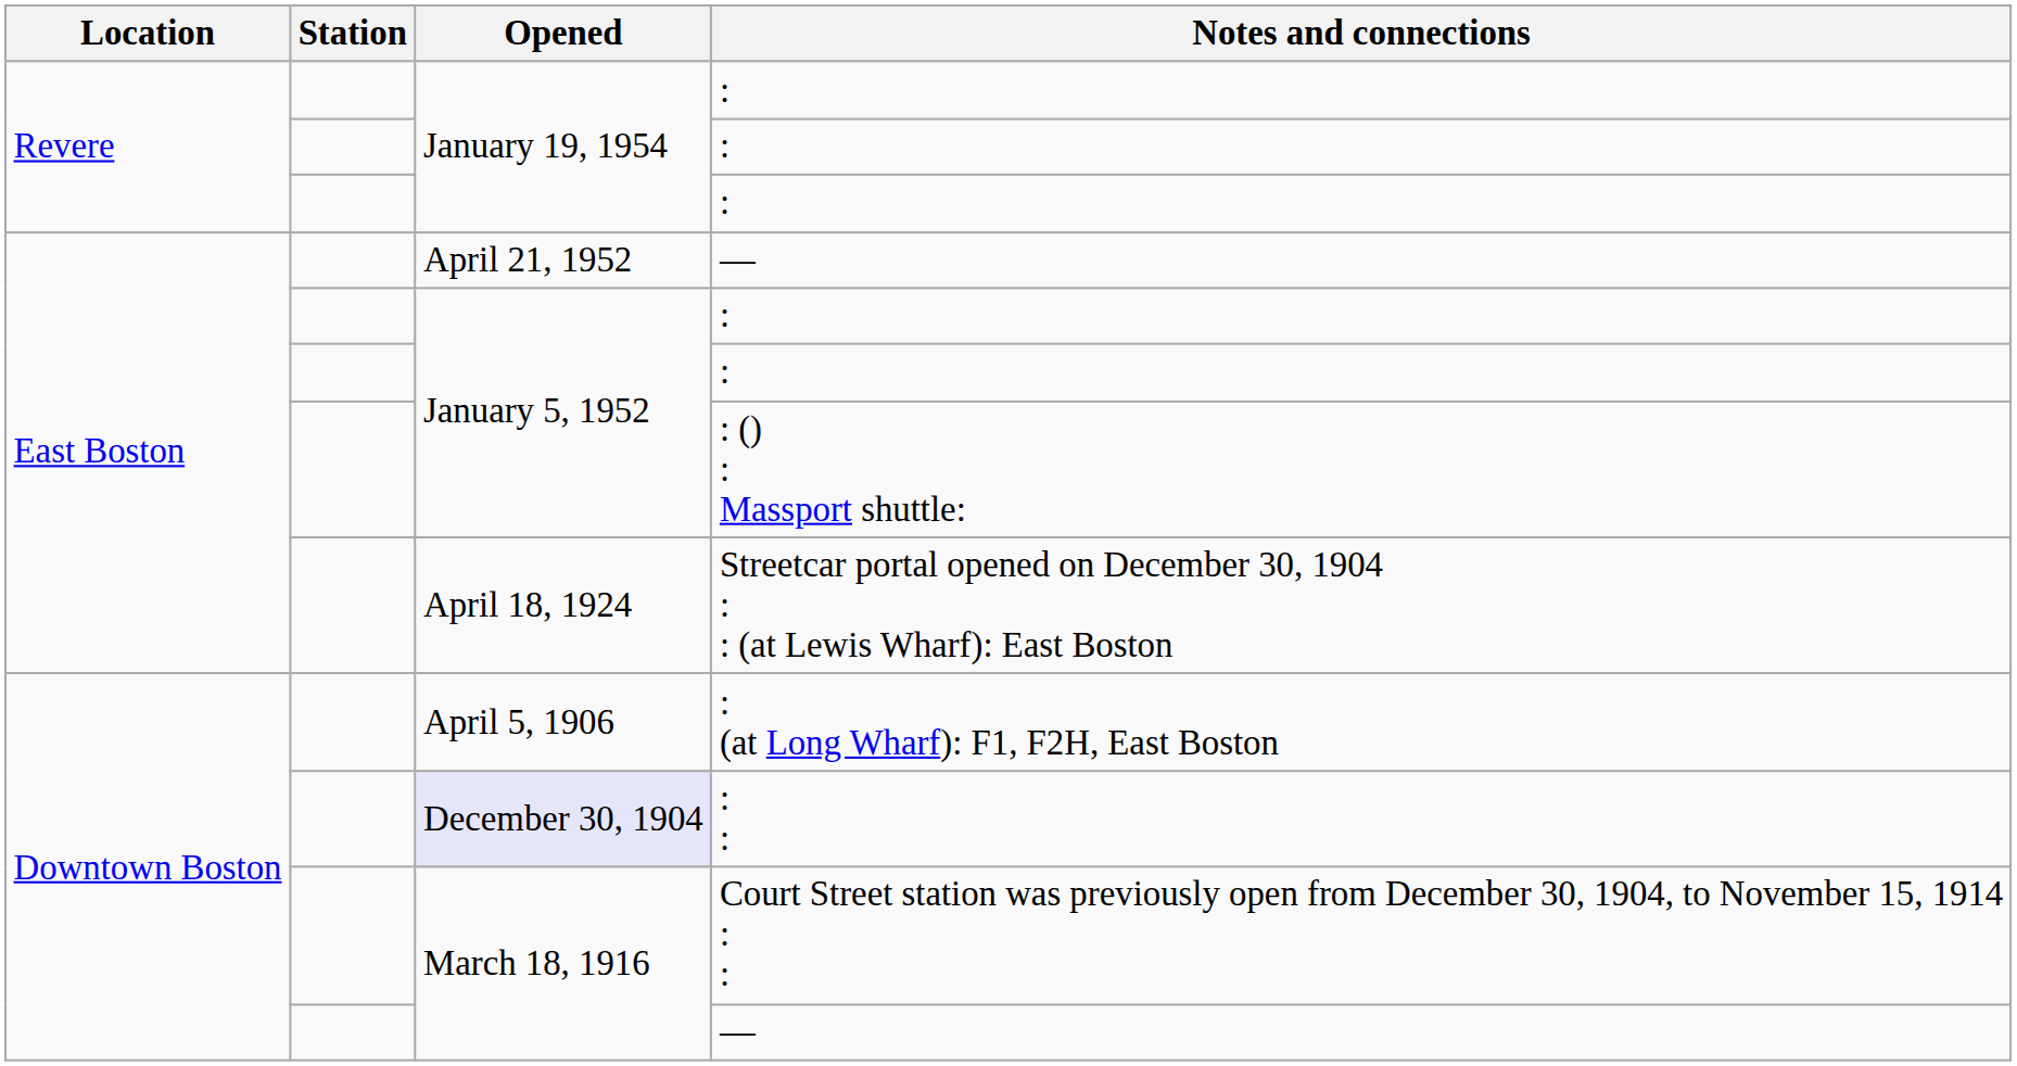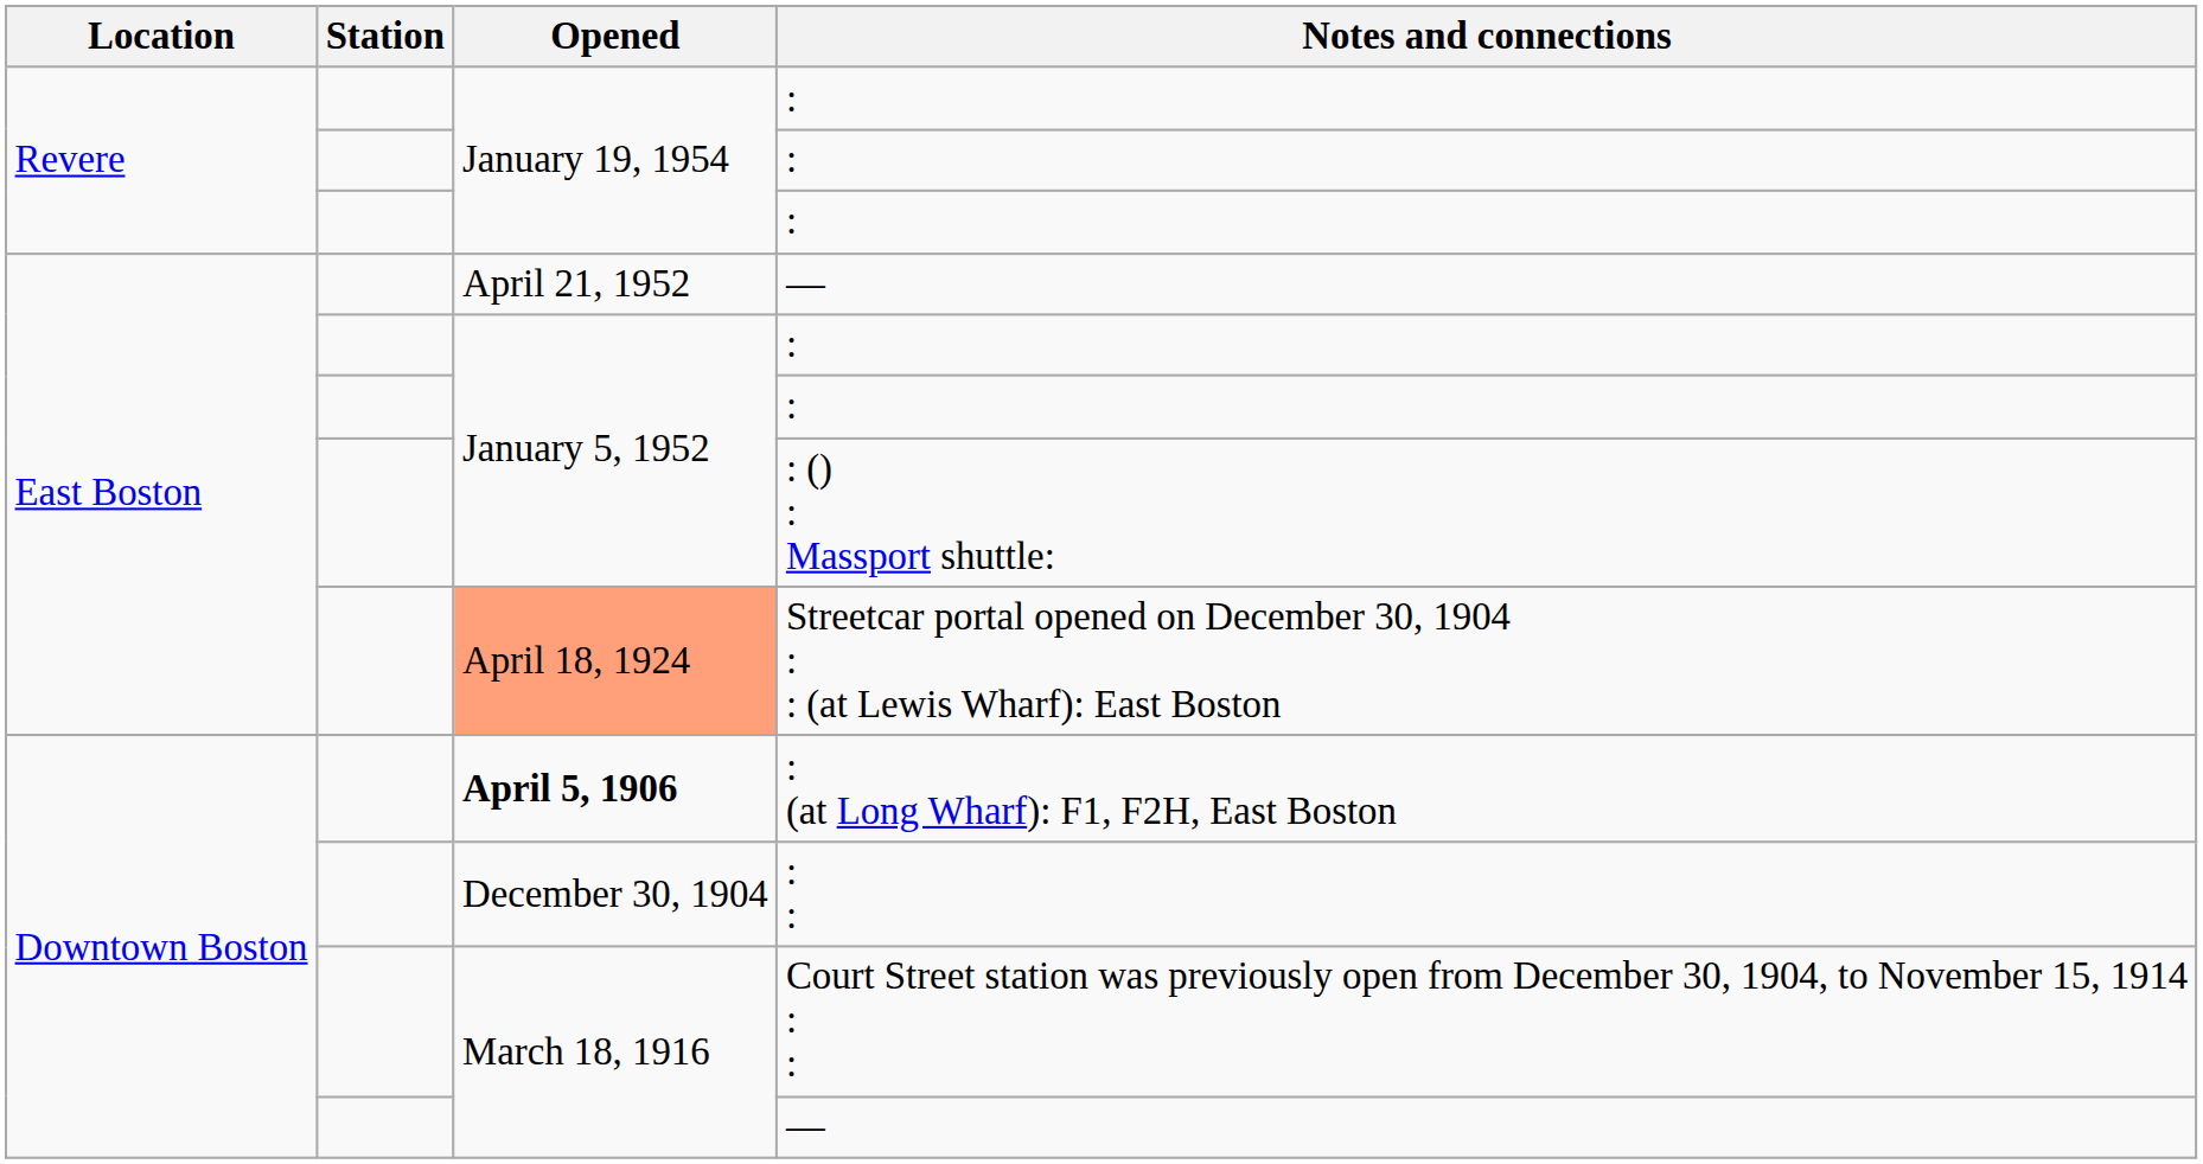April 18, 1924 | Opened: no background -> lightsalmon background
April 5, 1906 | Opened: normal -> bold
December 30, 1904 | Opened: lavender background -> no background
